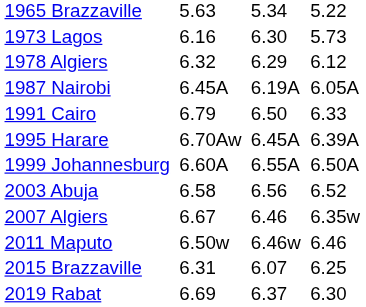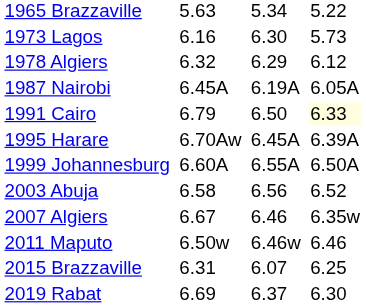1991 Cairo | column 4: no background -> lightyellow background
